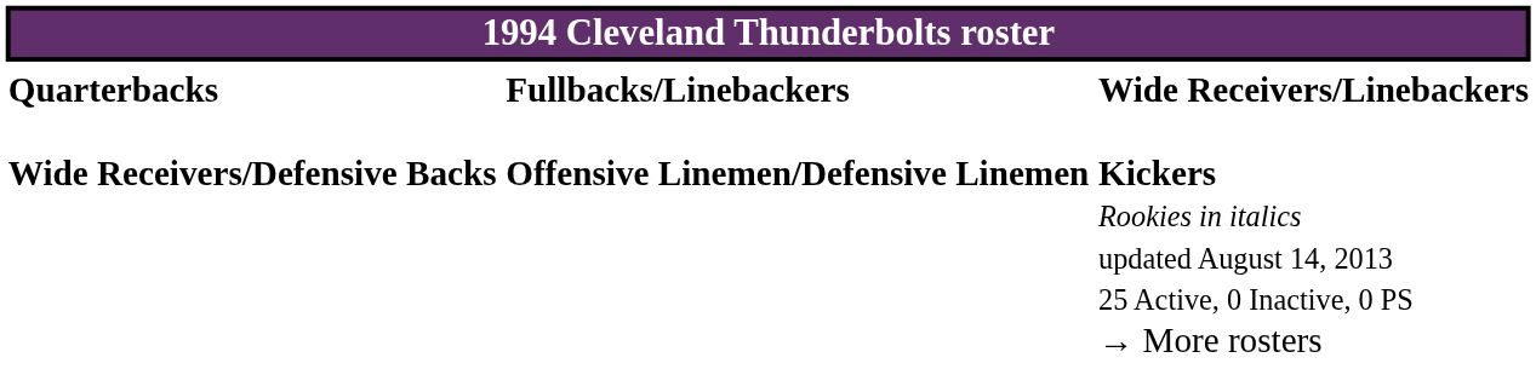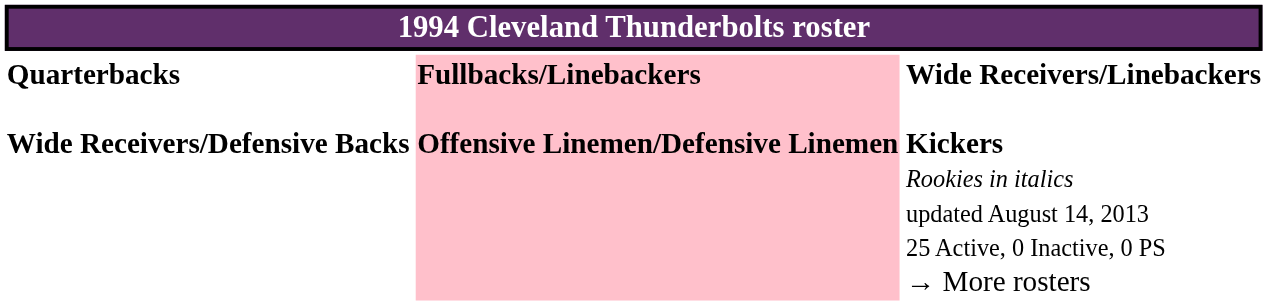Quarterbacks Wide Receivers/Defensive Backs | column 2: no background -> pink background
